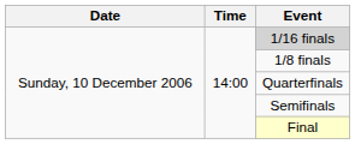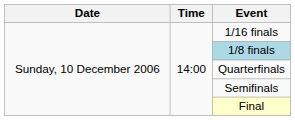1/16 finals | Event: lightgrey background -> no background
1/8 finals | Event: no background -> lightblue background
